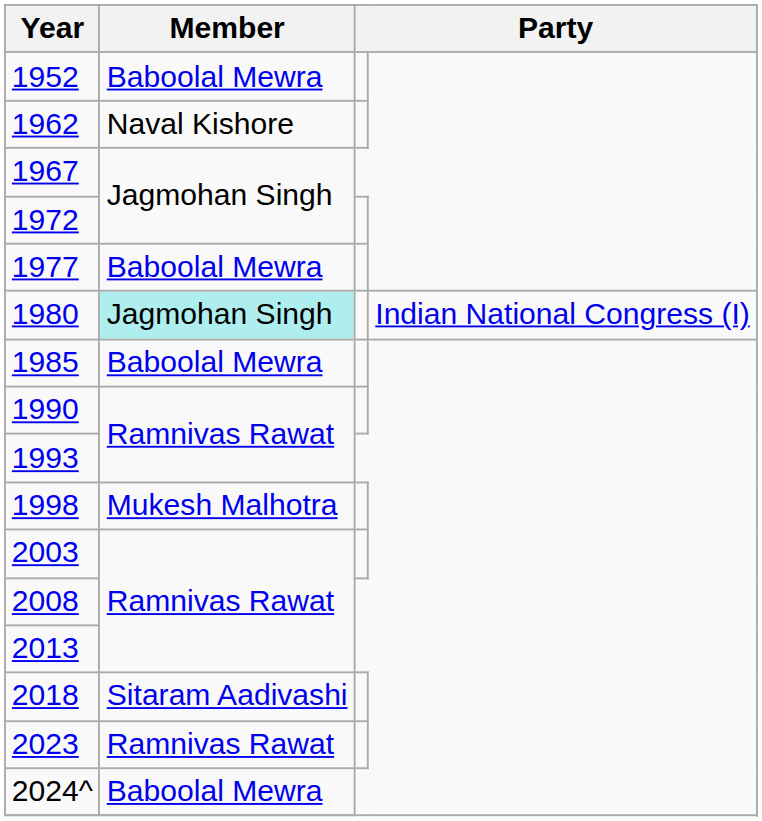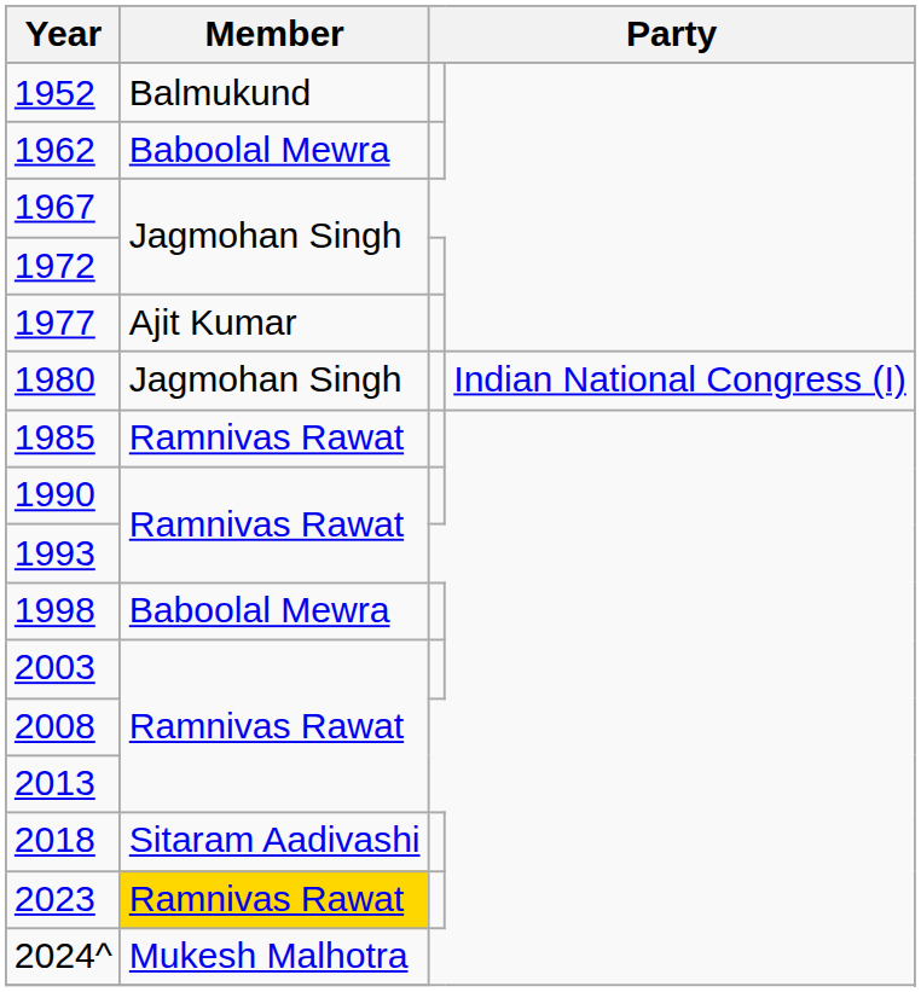1952 | Member: Baboolal Mewra -> Balmukund
1962 | Member: Naval Kishore -> Baboolal Mewra
1977 | Member: Baboolal Mewra -> Ajit Kumar
1980 | Member: paleturquoise background -> no background
1985 | Member: Baboolal Mewra -> Ramnivas Rawat
1998 | Member: Mukesh Malhotra -> Baboolal Mewra
2023 | Member: no background -> gold background
2024^ | Member: Baboolal Mewra -> Mukesh Malhotra
